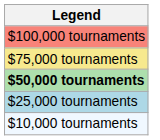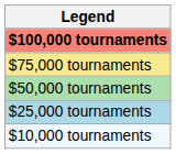row 2 | column 1: normal -> bold
row 4 | column 1: bold -> normal
